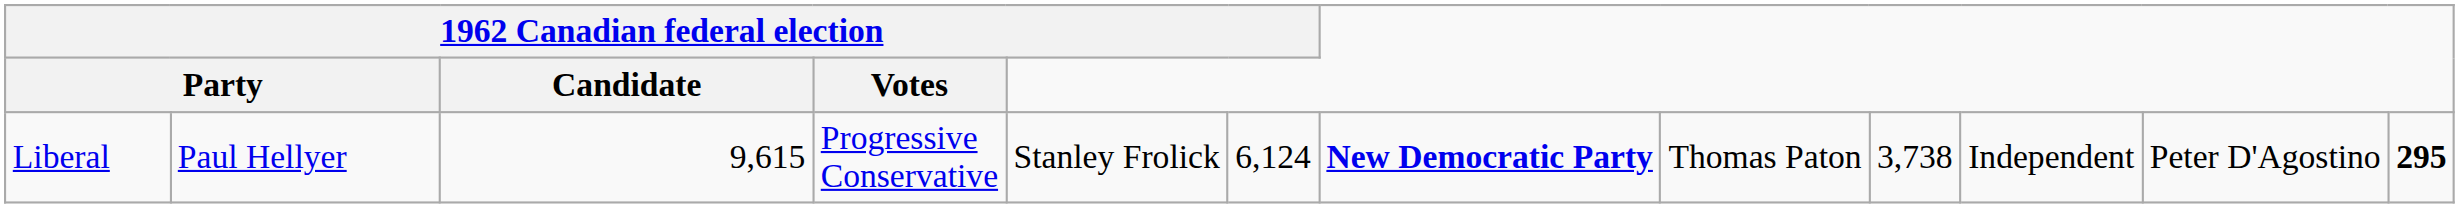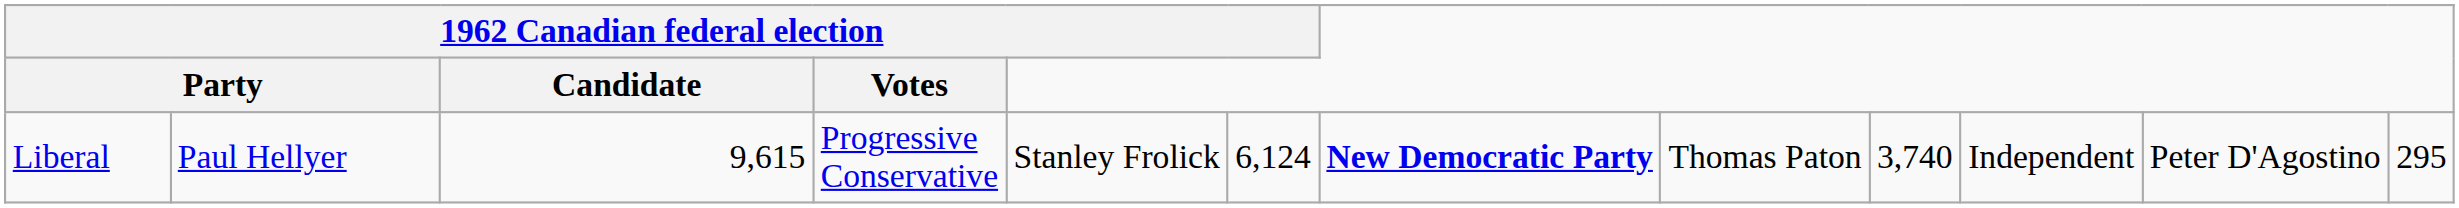Liberal | column 9: 3,738 -> 3,740
Liberal | column 12: bold -> normal
